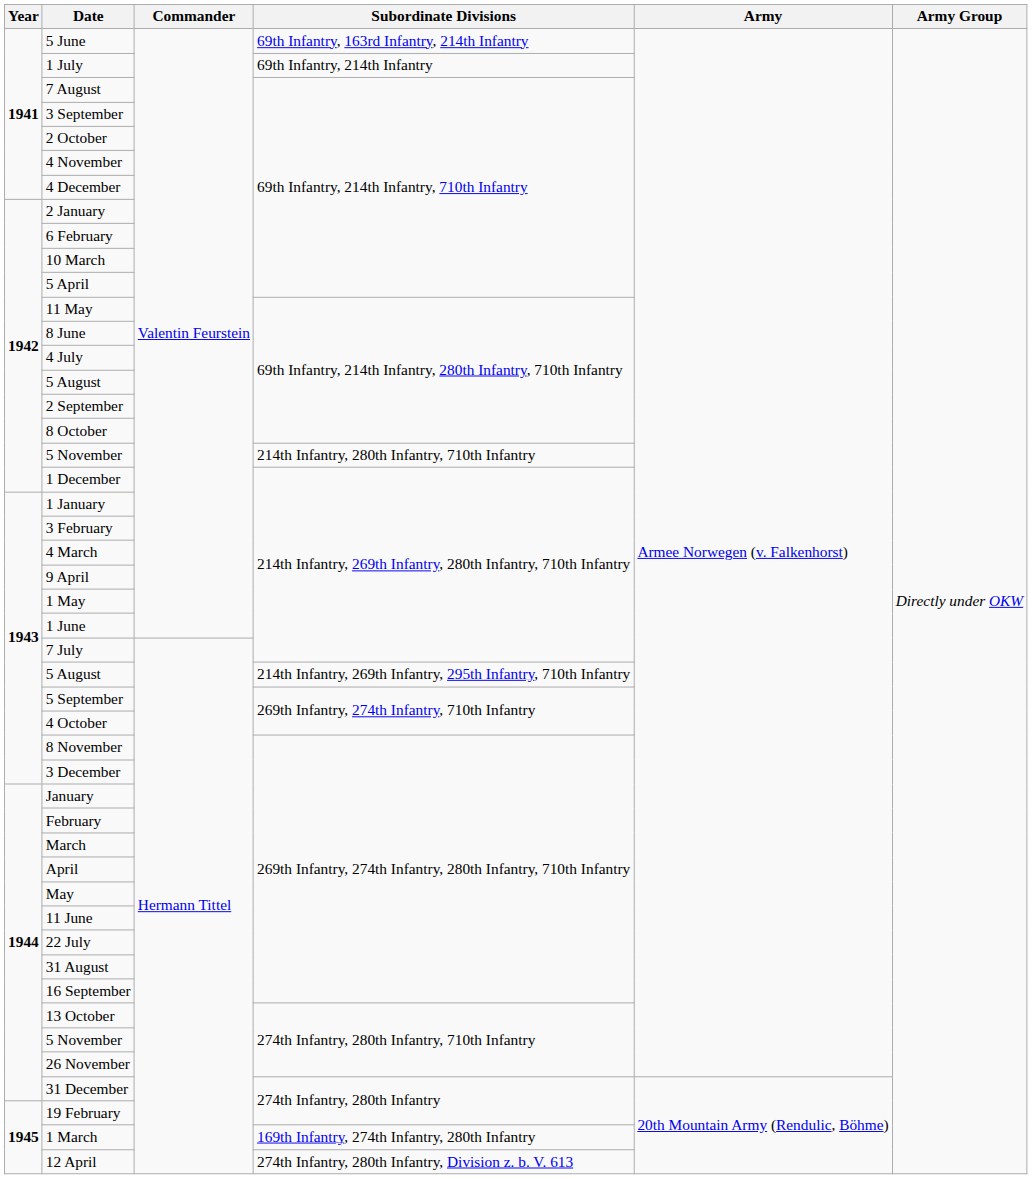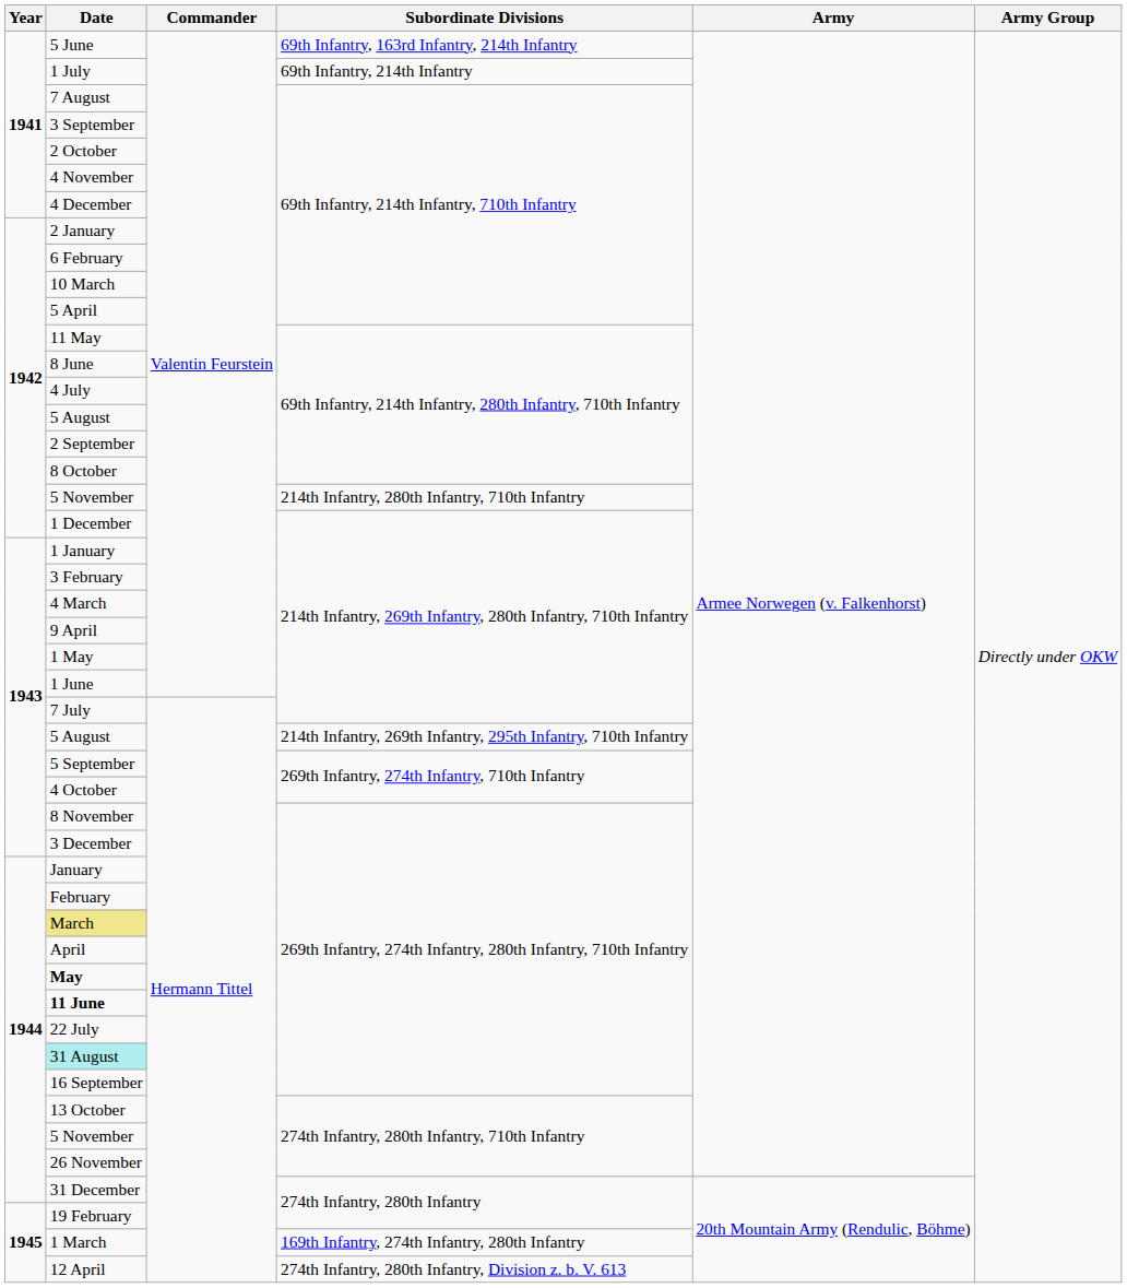March | Date: no background -> khaki background
May | Date: normal -> bold
11 June | Date: normal -> bold
31 August | Date: no background -> paleturquoise background
